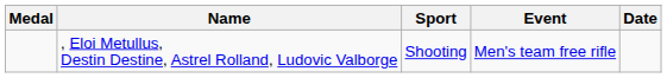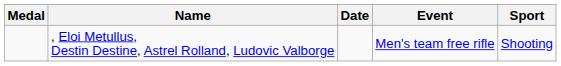columns swapped: Sport <-> Date
